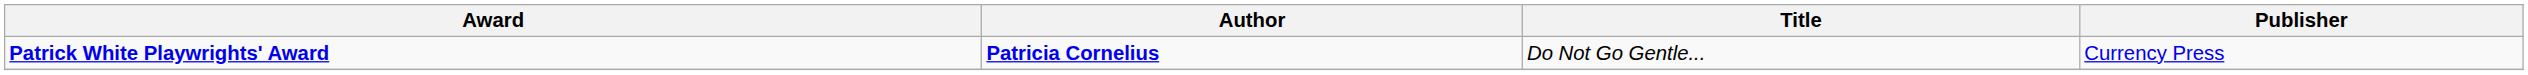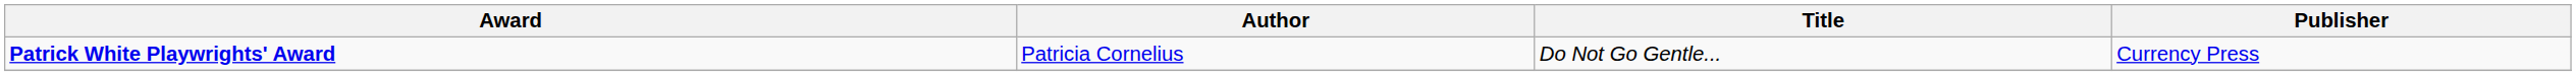Patrick White Playwrights' Award | Author: bold -> normal
